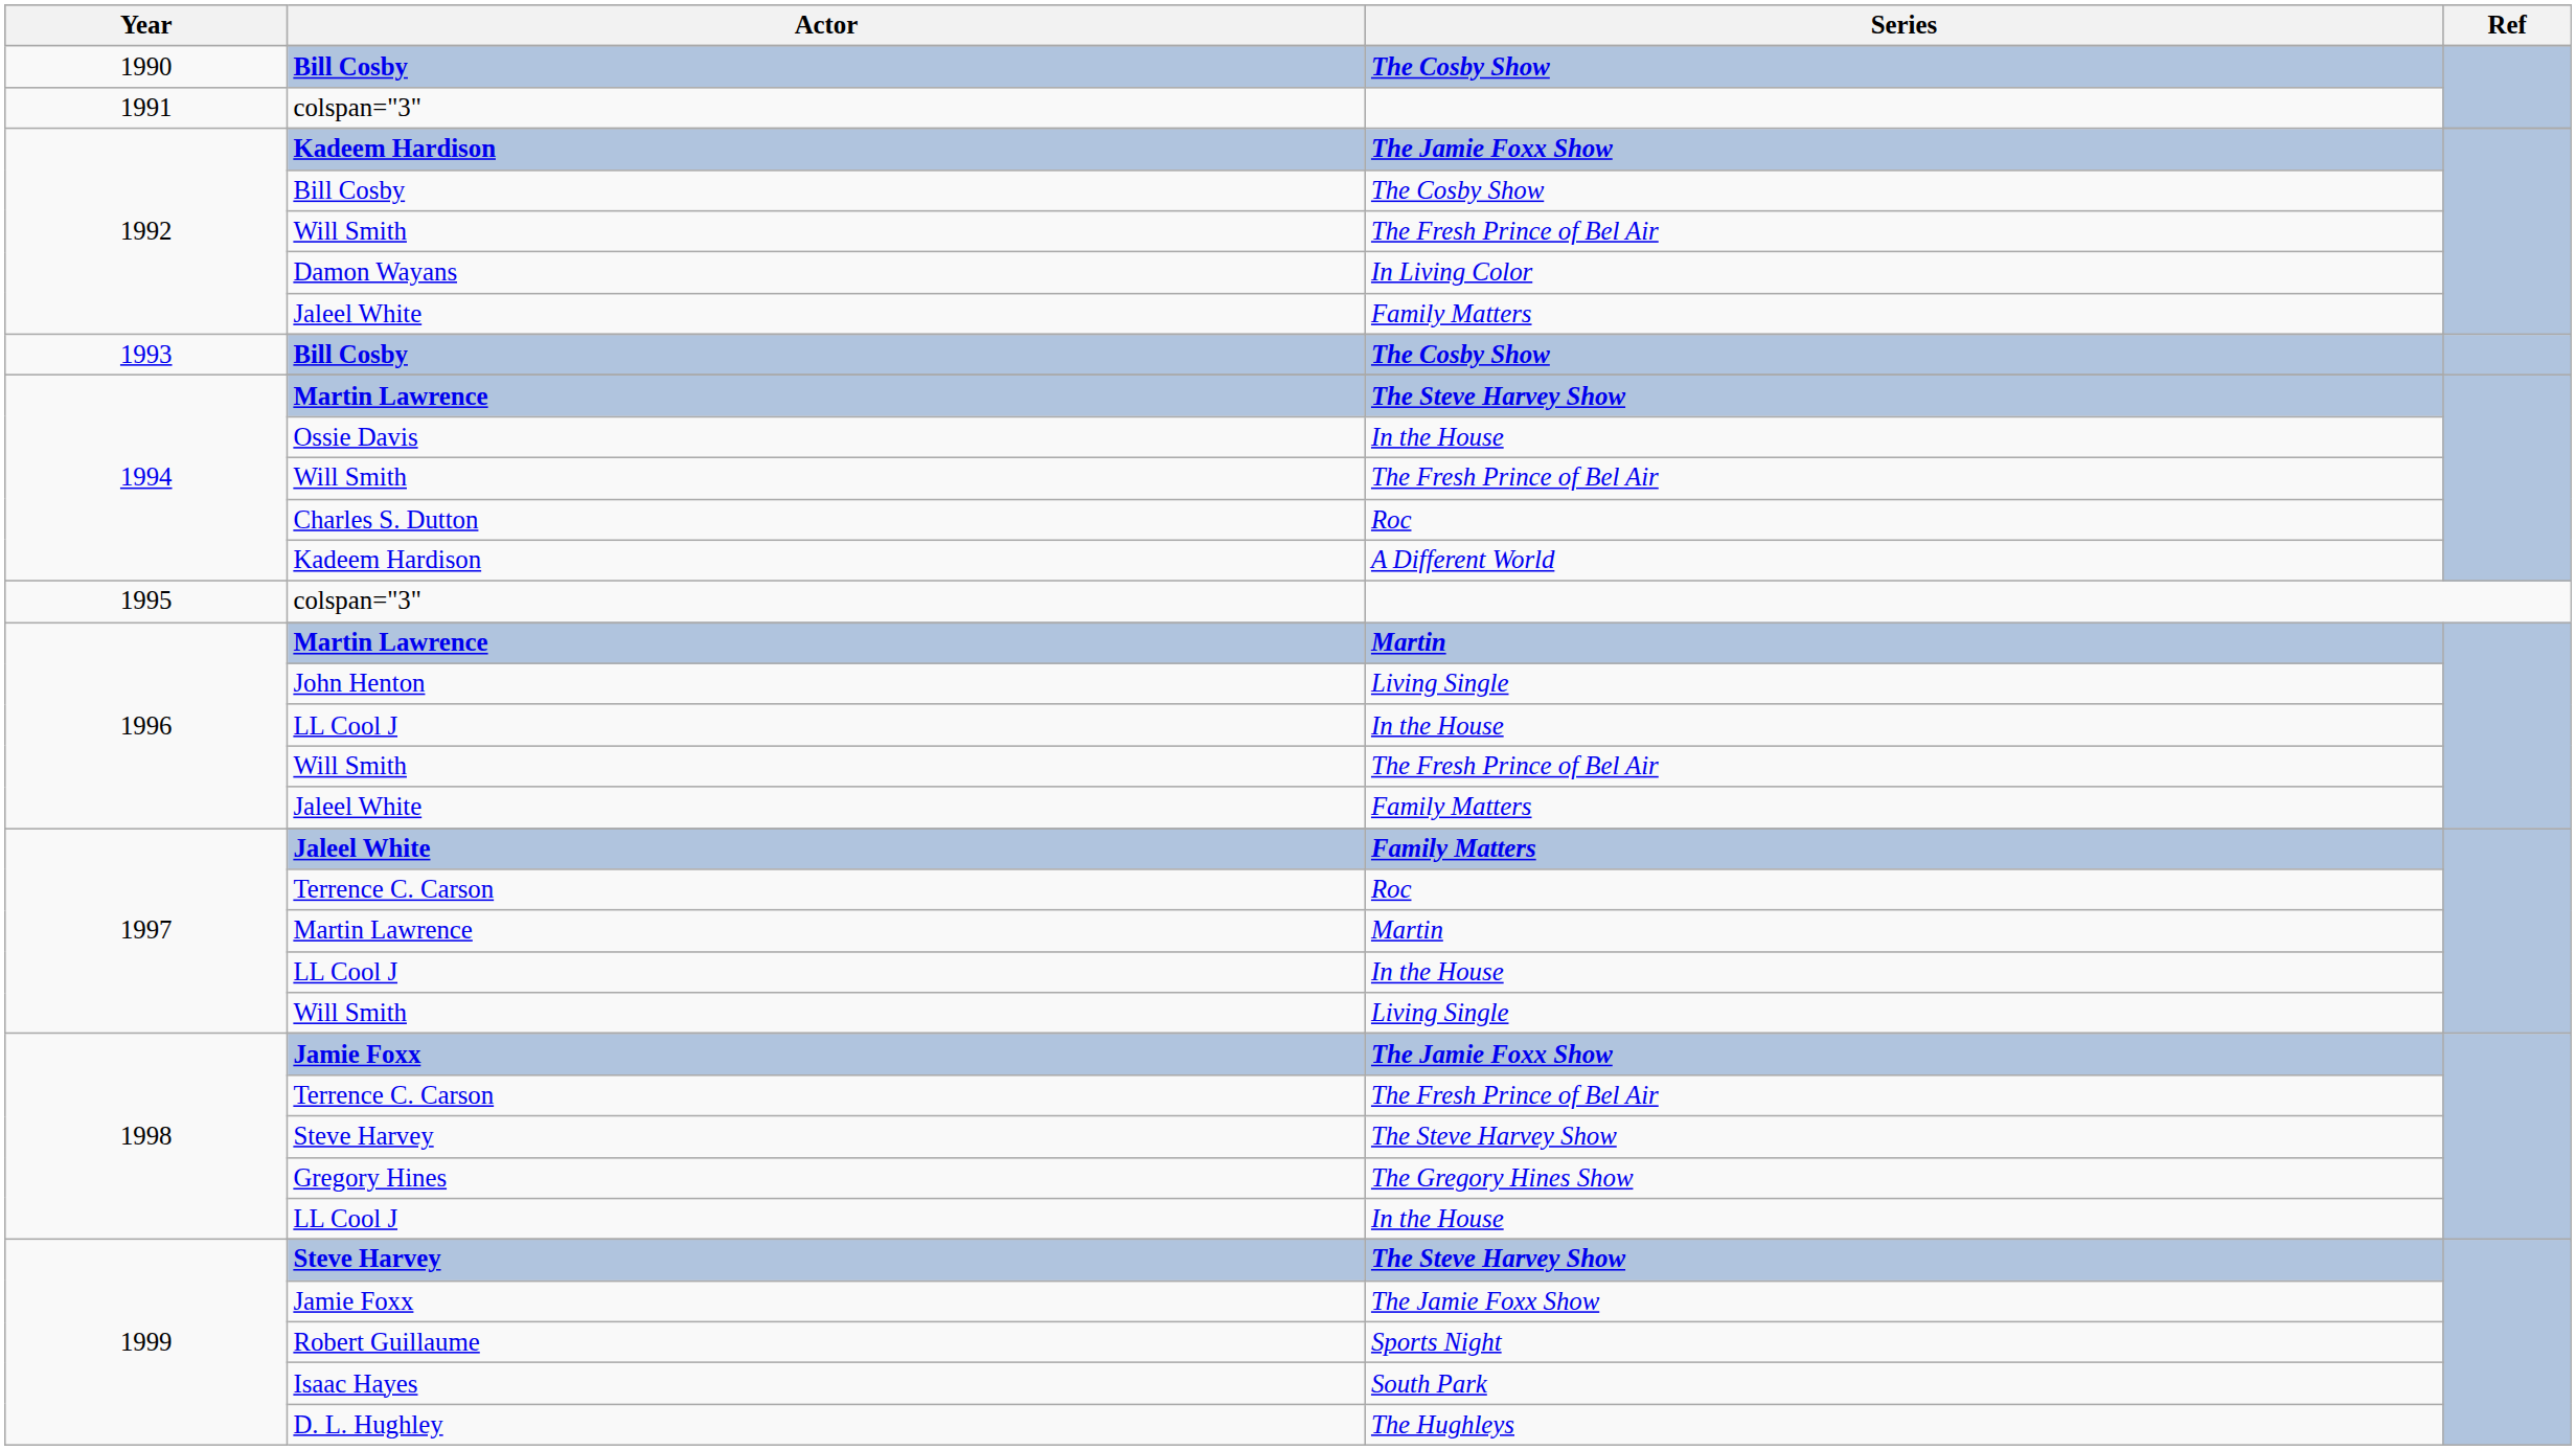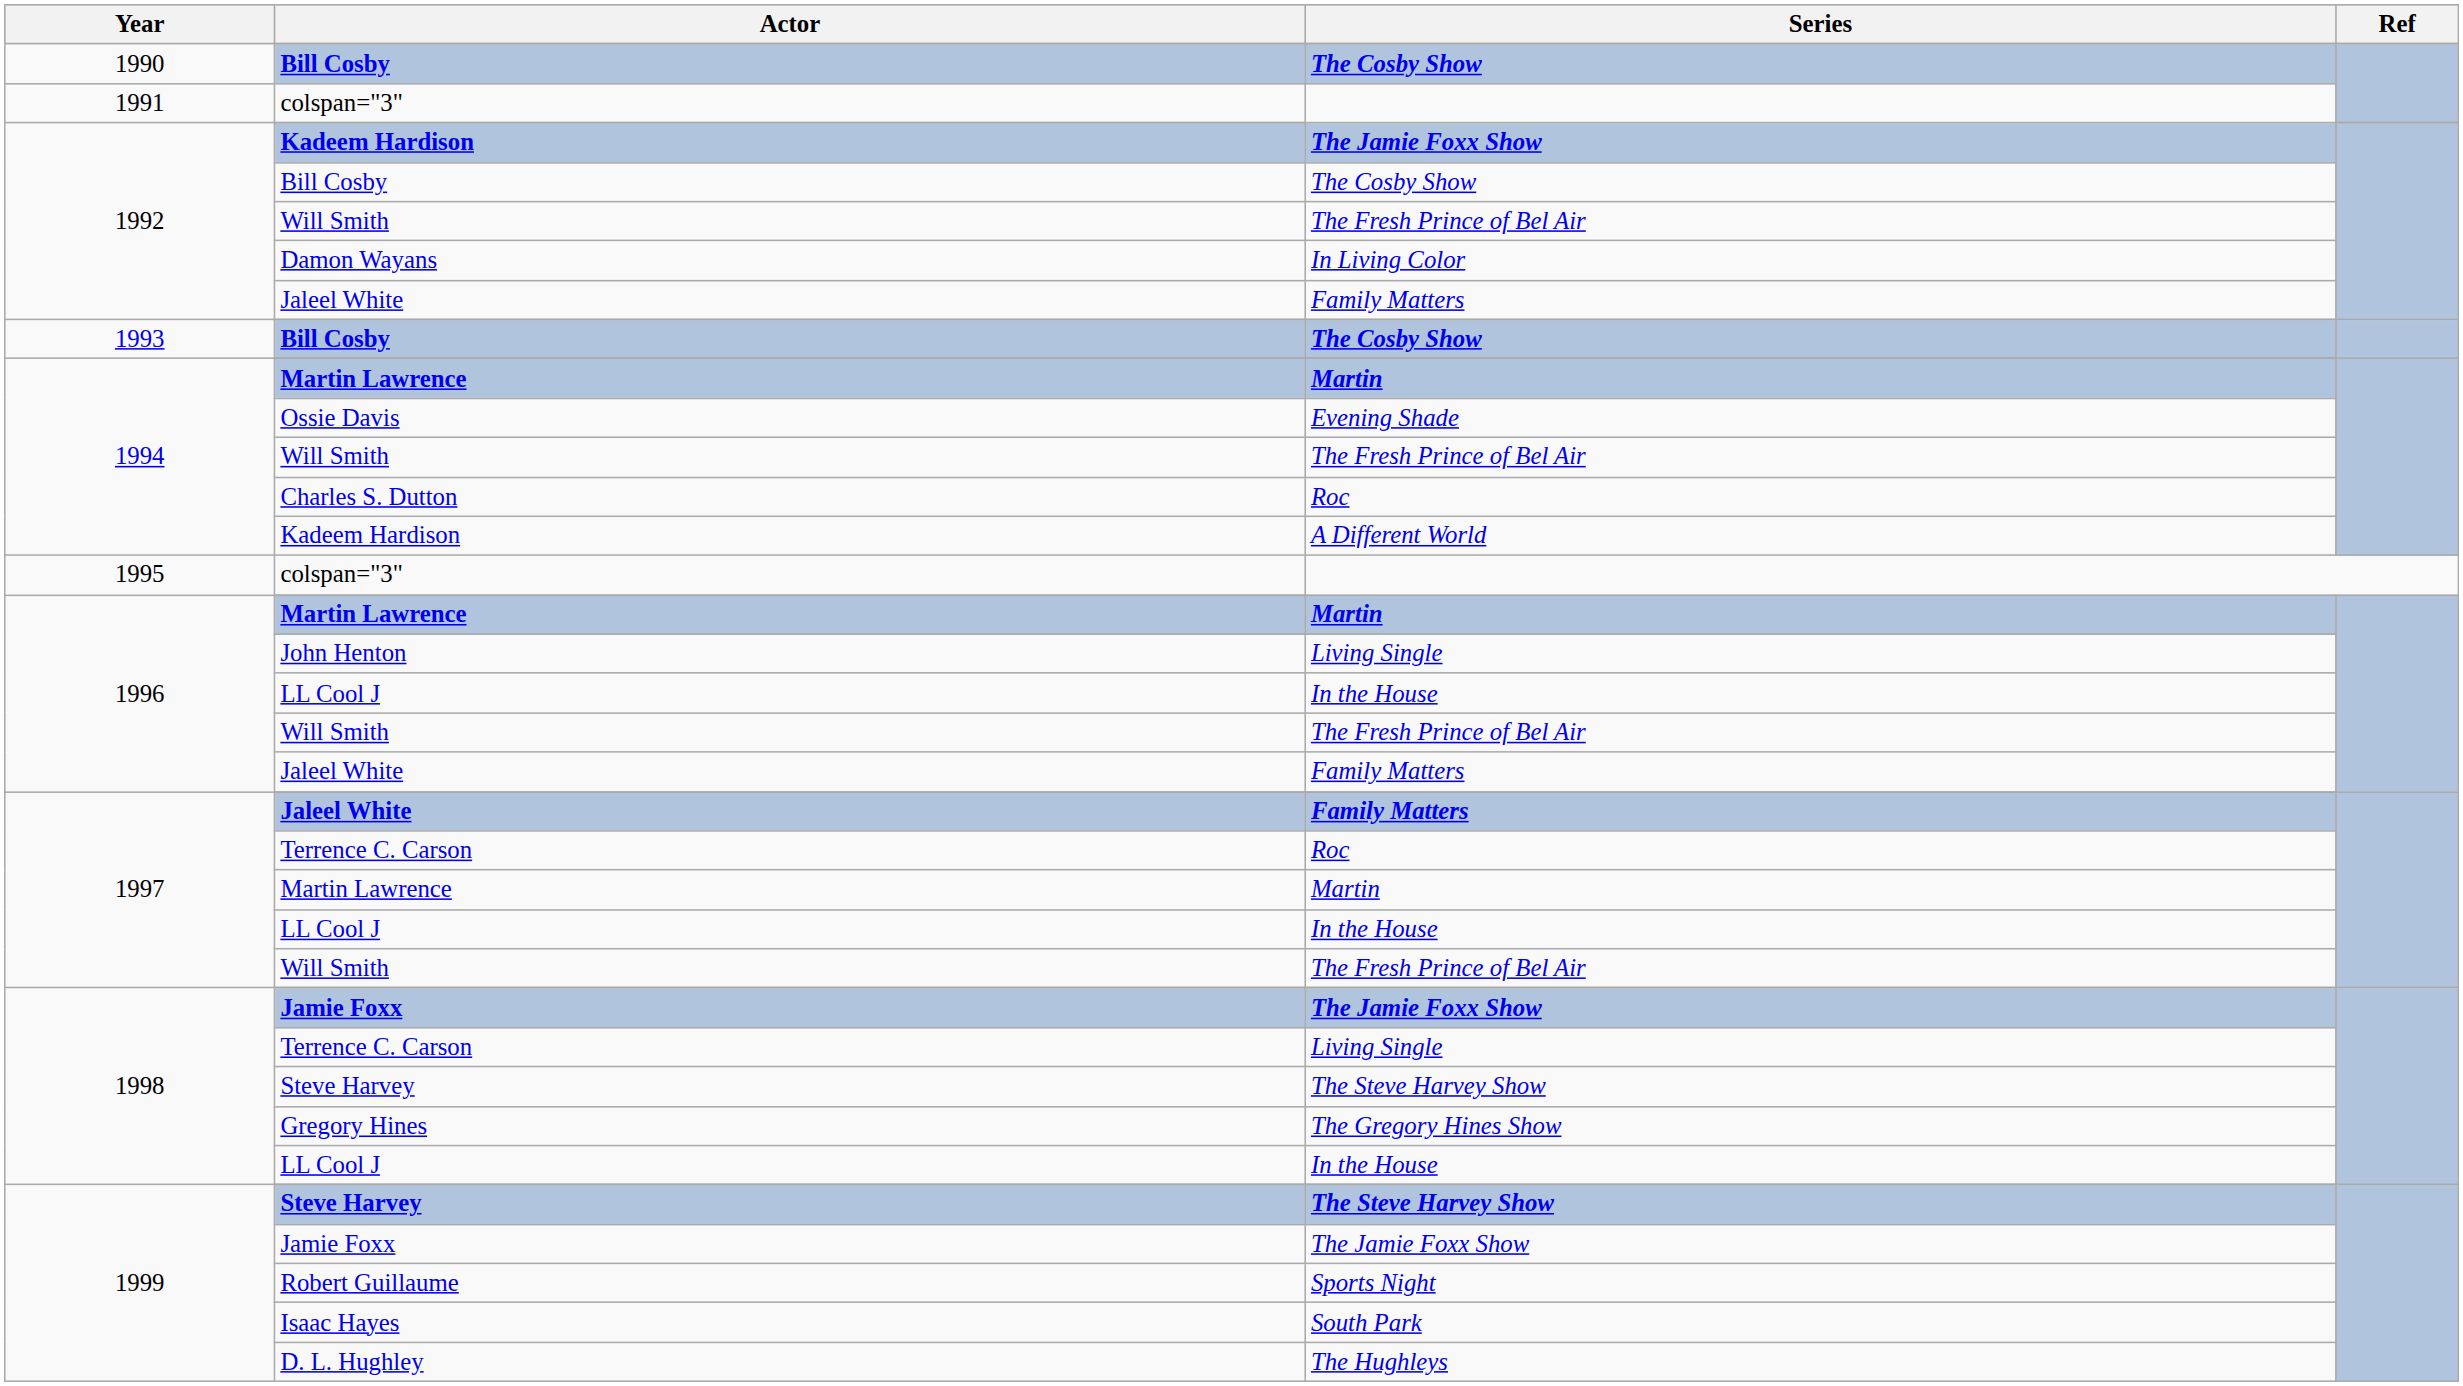1994 / Martin Lawrence | Series: The Steve Harvey Show -> Martin
Ossie Davis | Series: In the House -> Evening Shade
1997 / Will Smith | Series: Living Single -> The Fresh Prince of Bel Air
1998 / Terrence C. Carson | Series: The Fresh Prince of Bel Air -> Living Single
